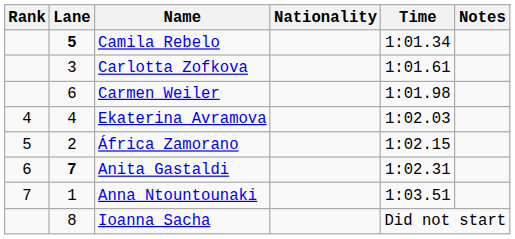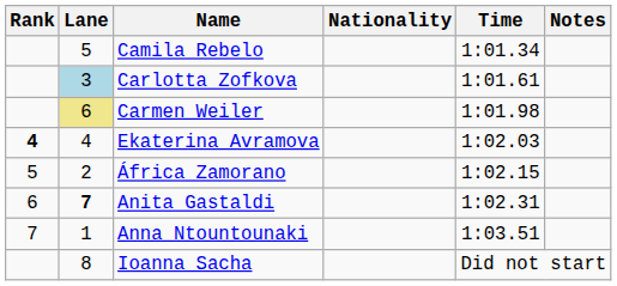Camila Rebelo | Lane: bold -> normal
Carlotta Zofkova | Lane: no background -> lightblue background
Carmen Weiler | Lane: no background -> khaki background
Ekaterina Avramova | Rank: normal -> bold
